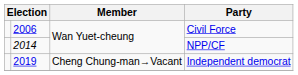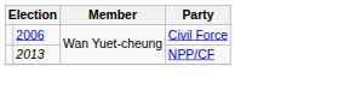NPP/CF | column 2: 2014 -> 2013
- row: 2019 | Cheng Chung-man→Vacant | Independent democrat
